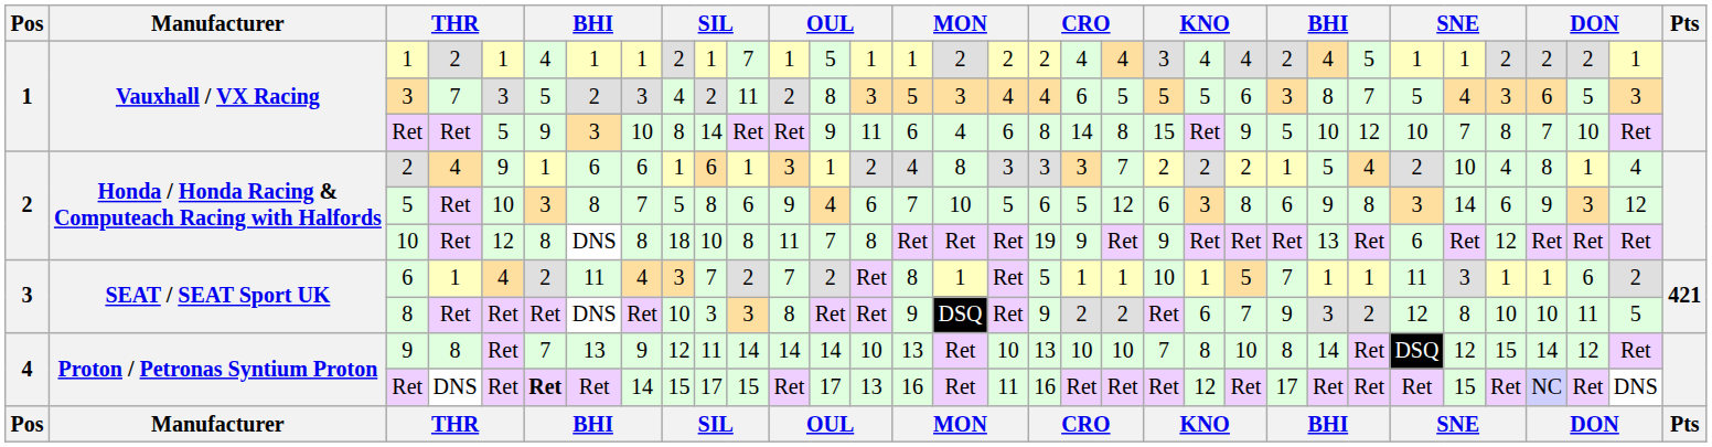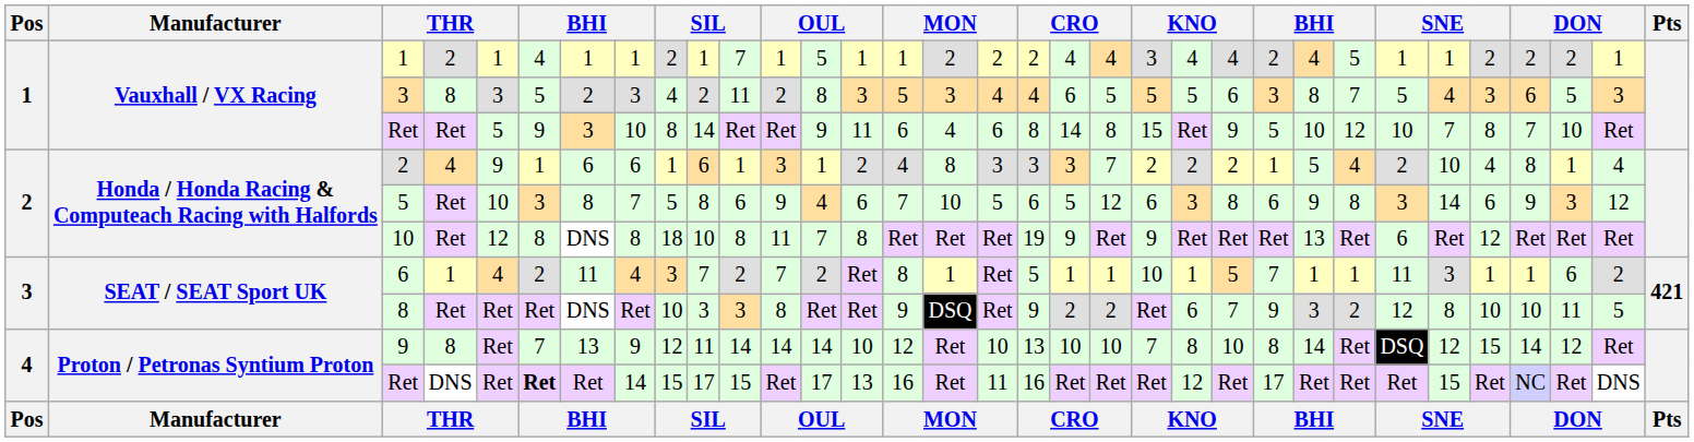row 3 | column 4: 7 -> 8
row 10 | column 15: 13 -> 12
